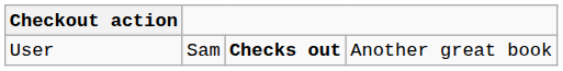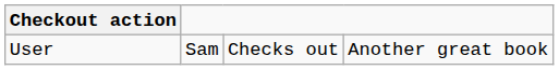User | column 3: bold -> normal
